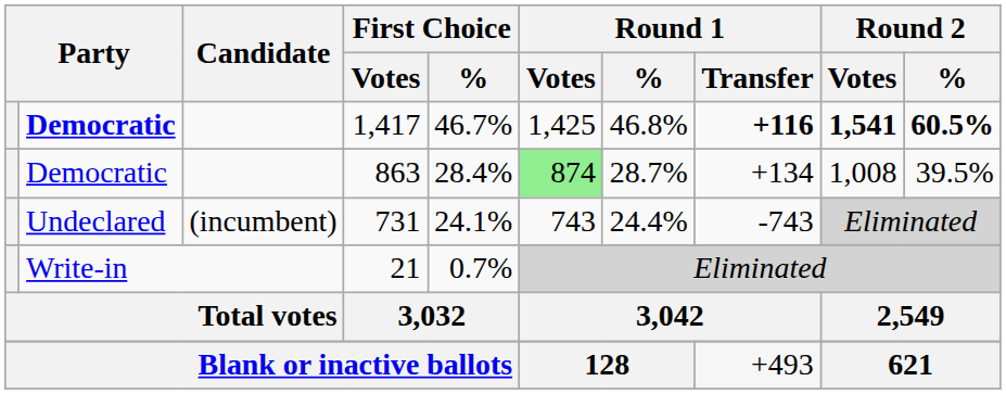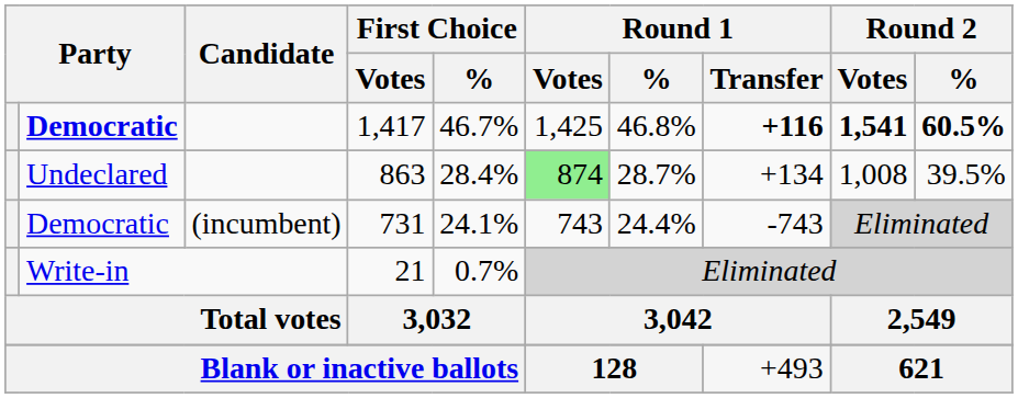863 | column 2: Democratic -> Undeclared
731 | column 2: Undeclared -> Democratic
